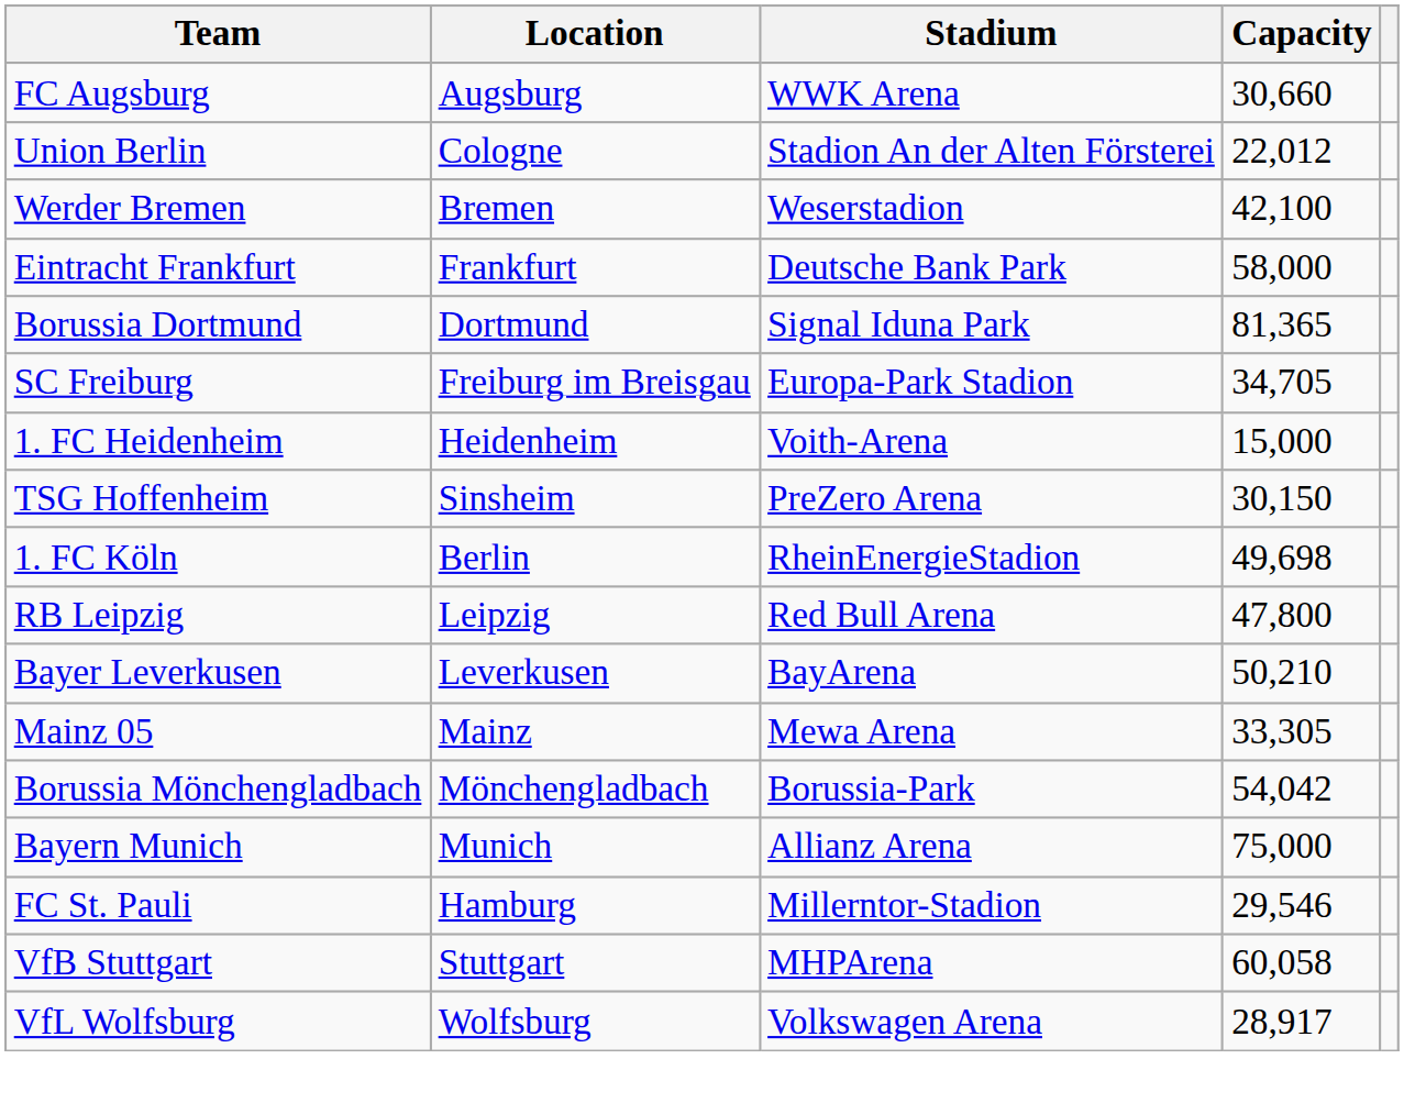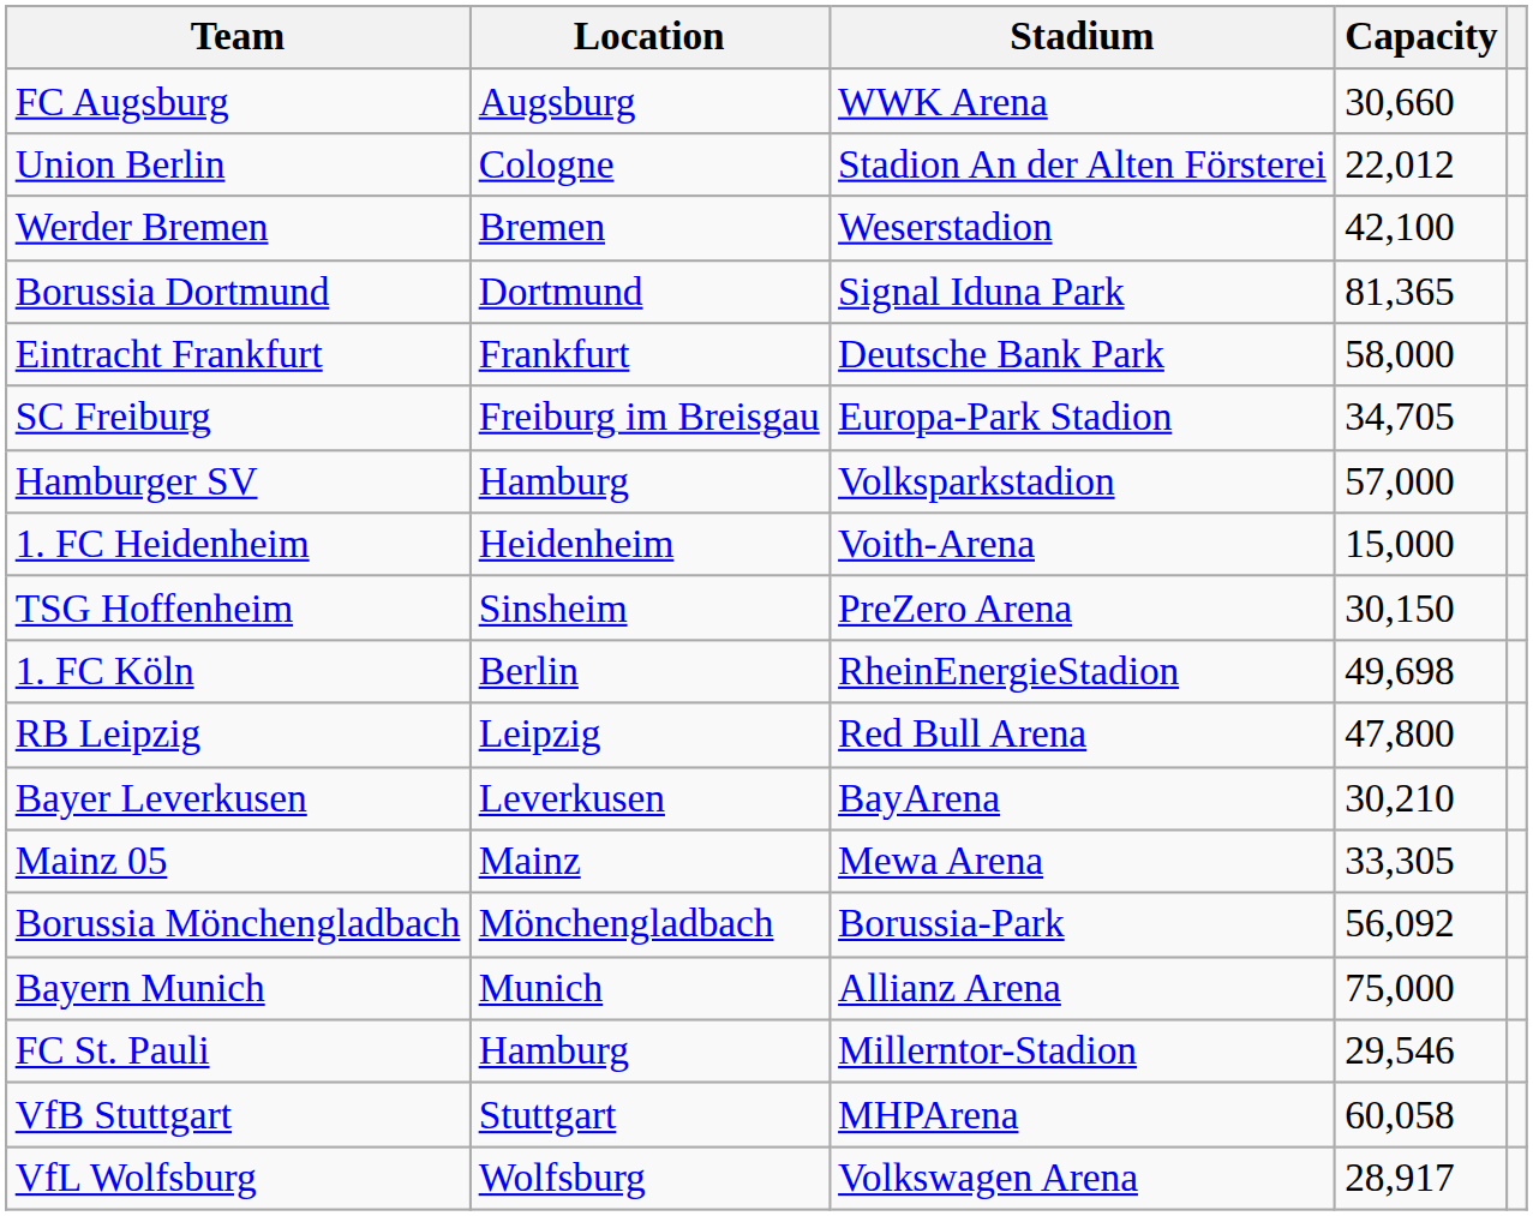rows swapped: Borussia Dortmund <-> Eintracht Frankfurt
+ row: Hamburger SV | Hamburg | Volksparkstadion | 57,000
Bayer Leverkusen | Capacity: 50,210 -> 30,210
Borussia Mönchengladbach | Capacity: 54,042 -> 56,092
